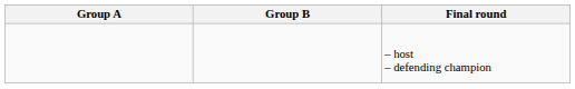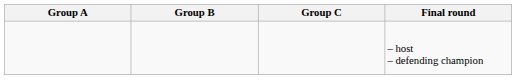+ column: Group C
